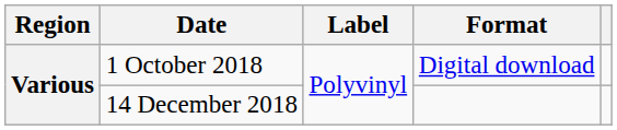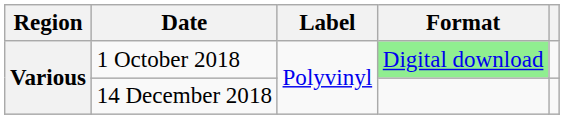1 October 2018 | Format: no background -> lightgreen background
